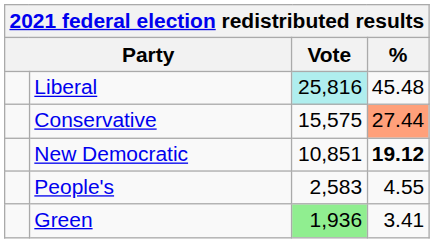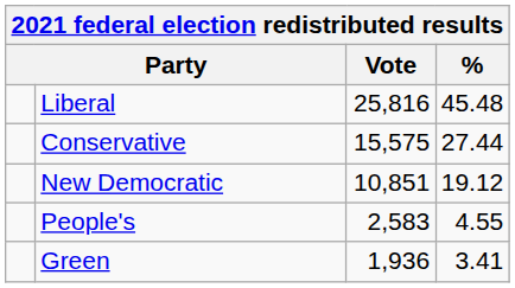Liberal | Vote: paleturquoise background -> no background
Conservative | %: lightsalmon background -> no background
New Democratic | %: bold -> normal
Green | Vote: lightgreen background -> no background
